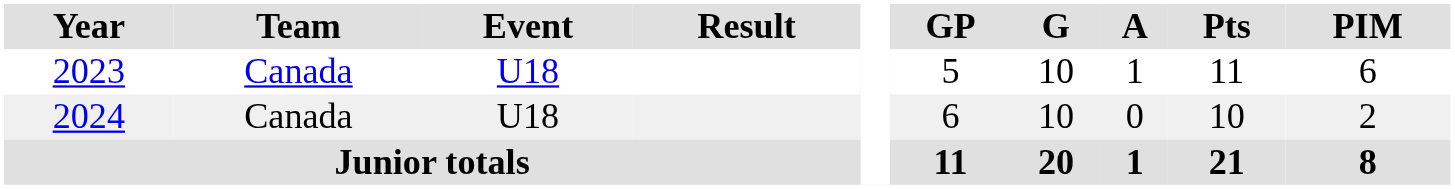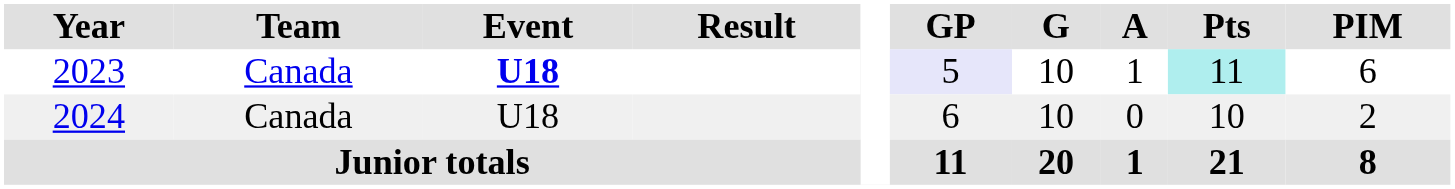2023 | Event: normal -> bold
2023 | GP: no background -> lavender background
2023 | Pts: no background -> paleturquoise background
